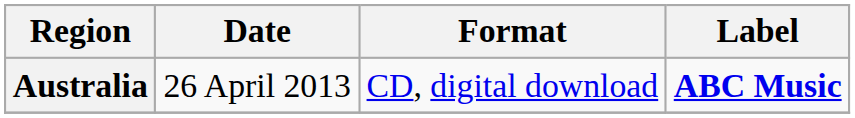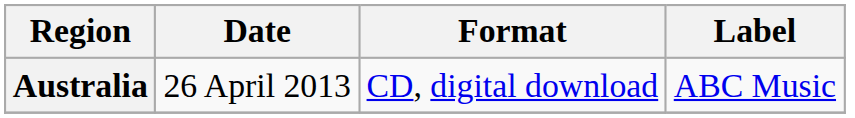Australia | Label: bold -> normal
